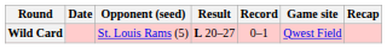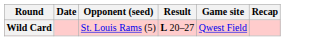- column: Record | 0–1
